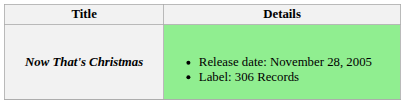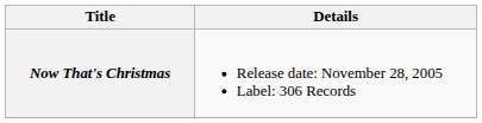Now That's Christmas | Details: lightgreen background -> no background
